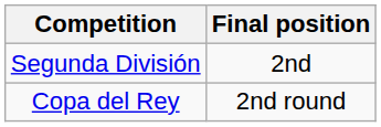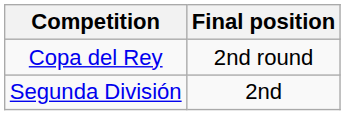rows swapped: Segunda División <-> Copa del Rey
